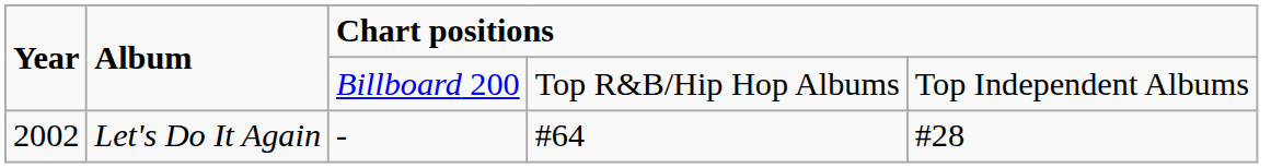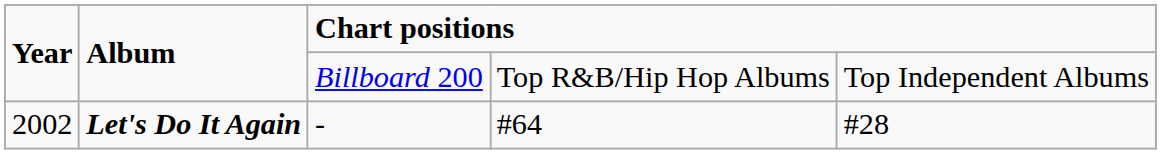2002 | Album: normal -> bold
